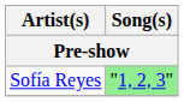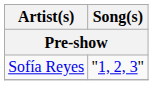Sofía Reyes | Song(s): lightgreen background -> no background
